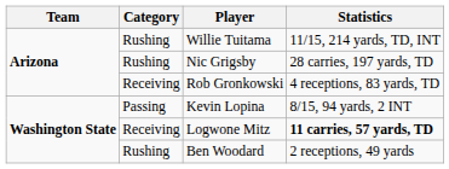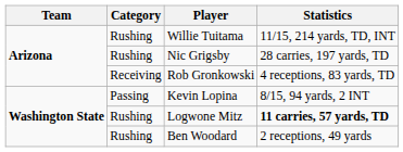Logwone Mitz | Category: Receiving -> Rushing
